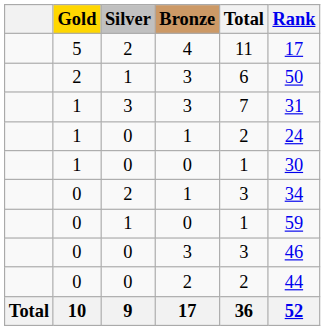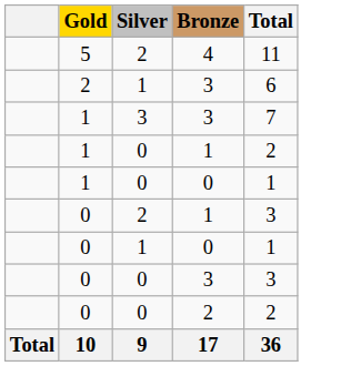- column: Rank | 17 | 50 | 31 | 24 | 30 | 34 | 59 | 46 | 44 | 52
